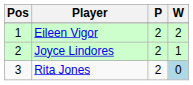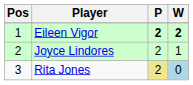Eileen Vigor | P: normal -> bold
Eileen Vigor | W: normal -> bold
Rita Jones | P: no background -> khaki background
